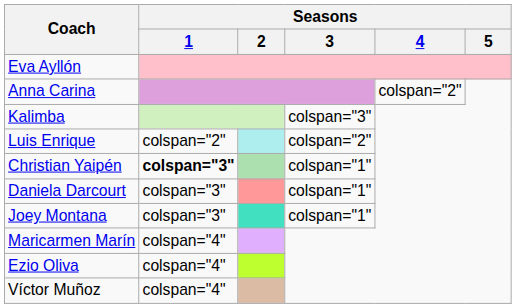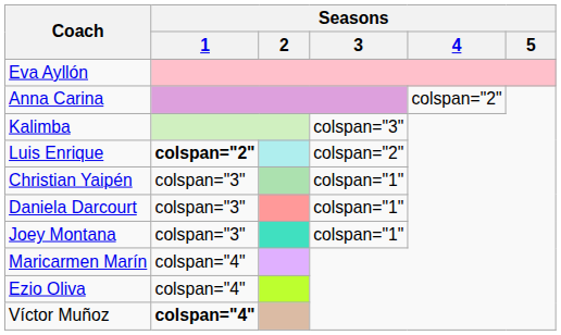Luis Enrique | Seasons / 1: normal -> bold
Christian Yaipén | Seasons / 1: bold -> normal
Víctor Muñoz | Seasons / 1: normal -> bold
